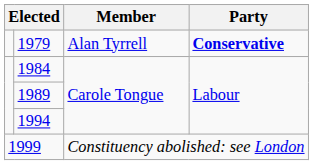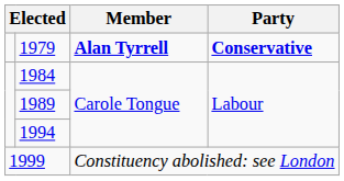1979 | Member: normal -> bold
